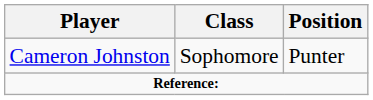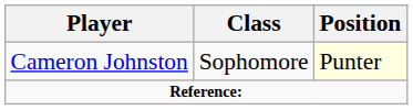Cameron Johnston | Position: no background -> lightyellow background
